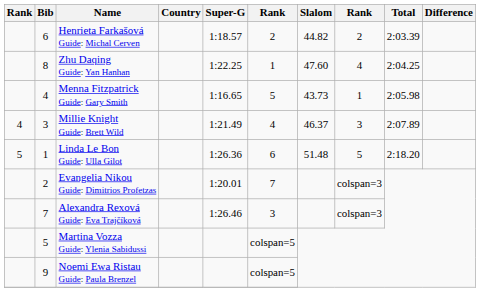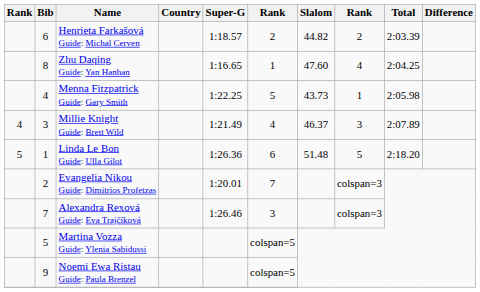Zhu Daqing Guide: Yan Hanhan | Super-G: 1:22.25 -> 1:16.65
Menna Fitzpatrick Guide: Gary Smith | Super-G: 1:16.65 -> 1:22.25
